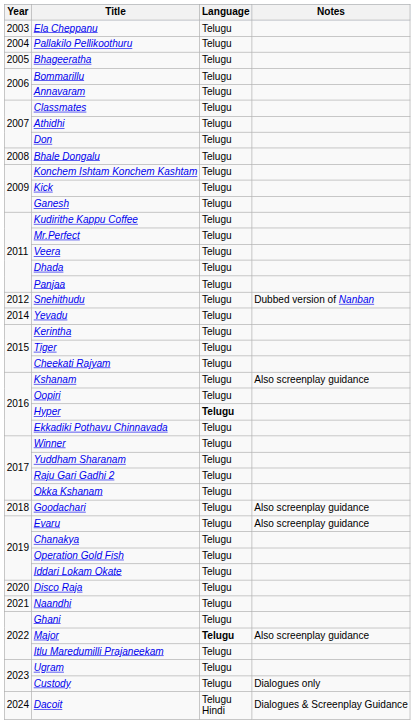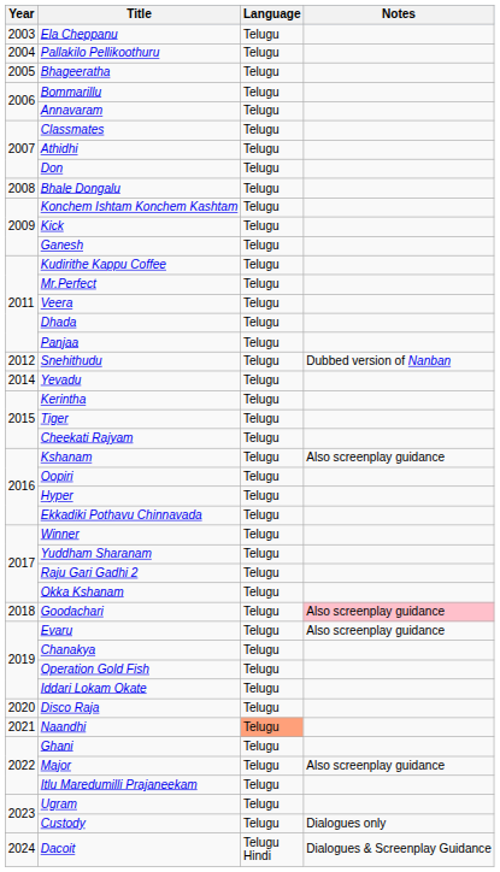Hyper | Language: bold -> normal
Goodachari | Notes: no background -> pink background
Naandhi | Language: no background -> lightsalmon background
Major | Language: bold -> normal
